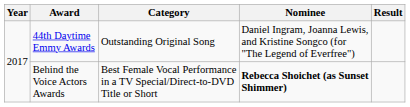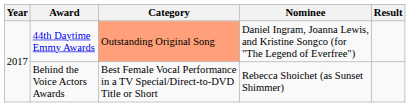44th Daytime Emmy Awards | Category: no background -> lightsalmon background
Behind the Voice Actors Awards | Nominee: bold -> normal
